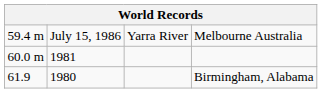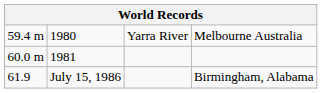Melbourne Australia | column 2: July 15, 1986 -> 1980
Birmingham, Alabama | column 2: 1980 -> July 15, 1986
